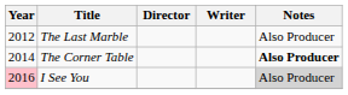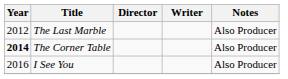The Corner Table | Year: normal -> bold
The Corner Table | Notes: bold -> normal
I See You | Year: pink background -> no background
I See You | Notes: lightgrey background -> no background
